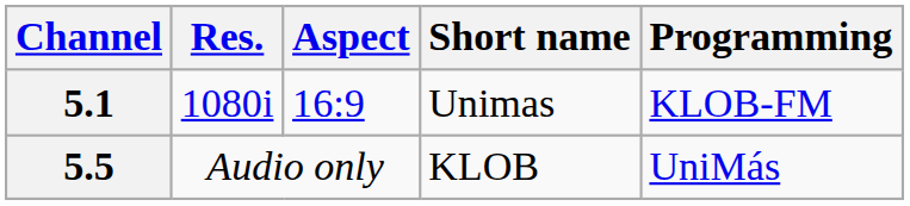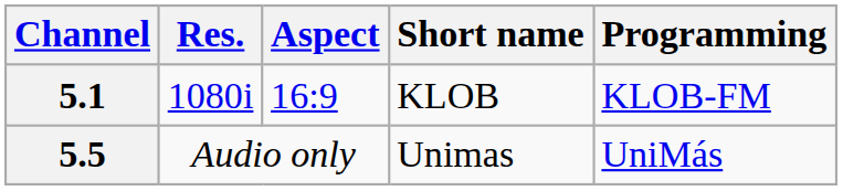5.1 | Short name: Unimas -> KLOB
5.5 | Short name: KLOB -> Unimas
